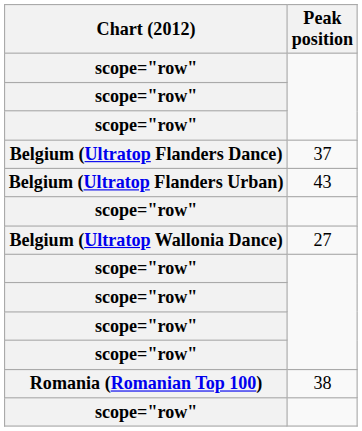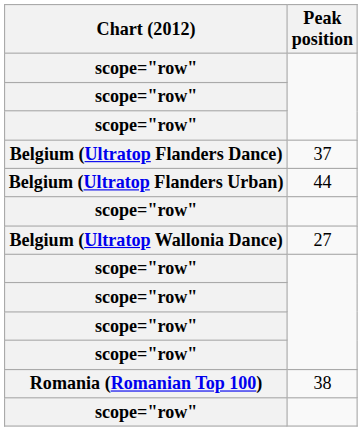Belgium (Ultratop Flanders Urban) | Peak position: 43 -> 44
